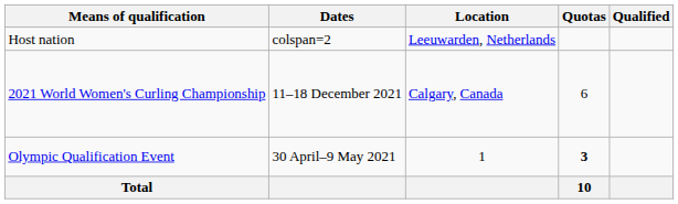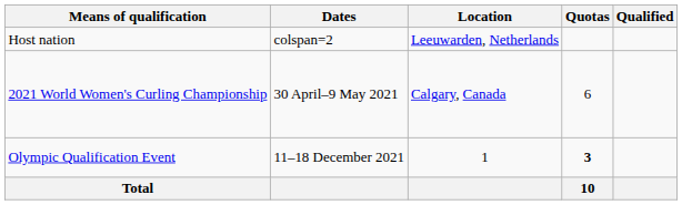2021 World Women's Curling Championship | Dates: 11–18 December 2021 -> 30 April–9 May 2021
Olympic Qualification Event | Dates: 30 April–9 May 2021 -> 11–18 December 2021
